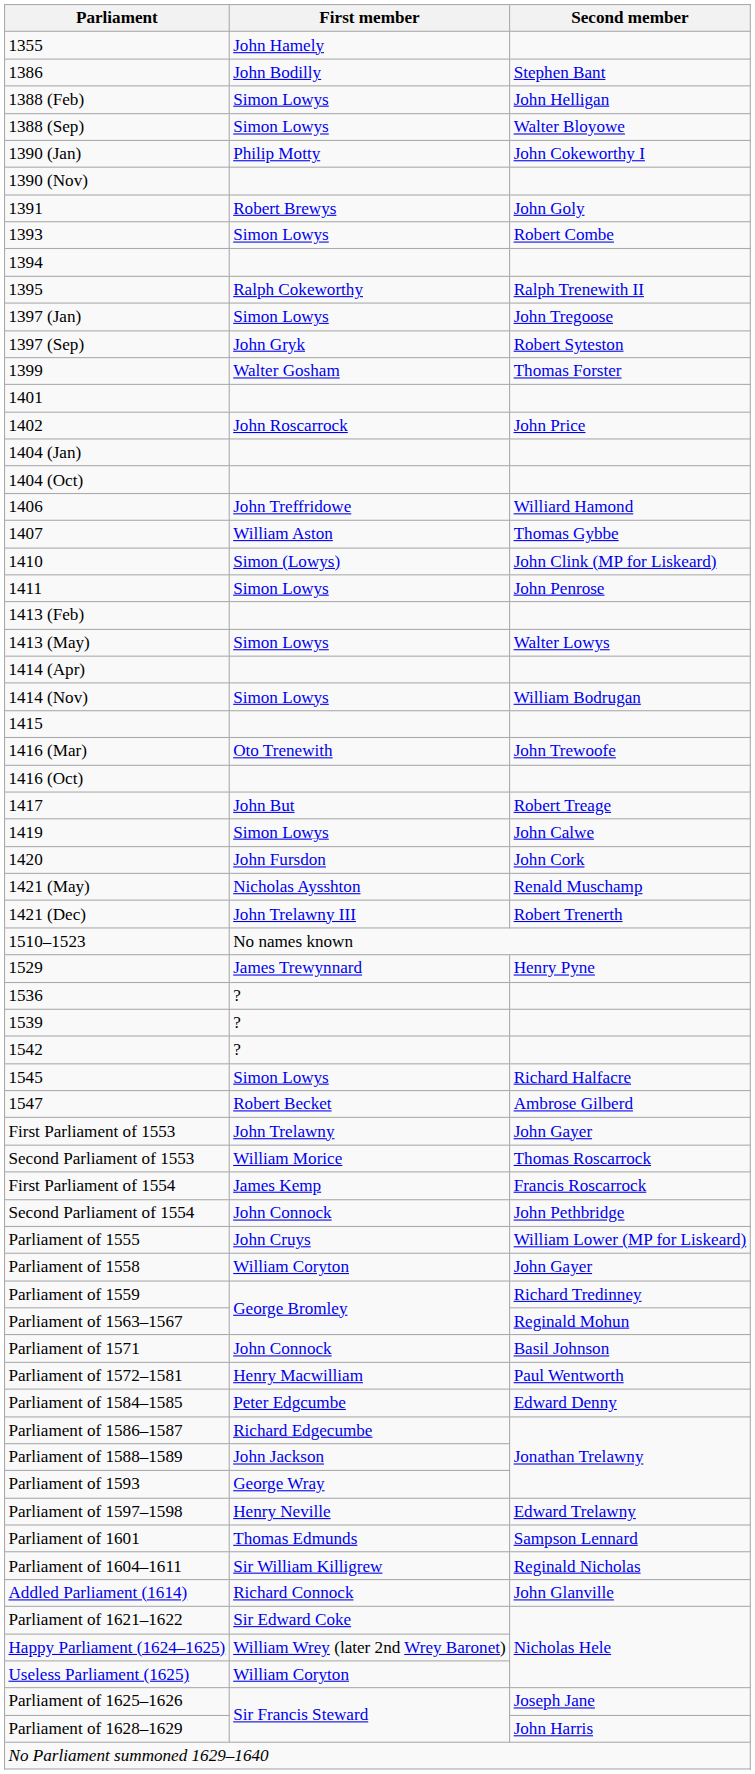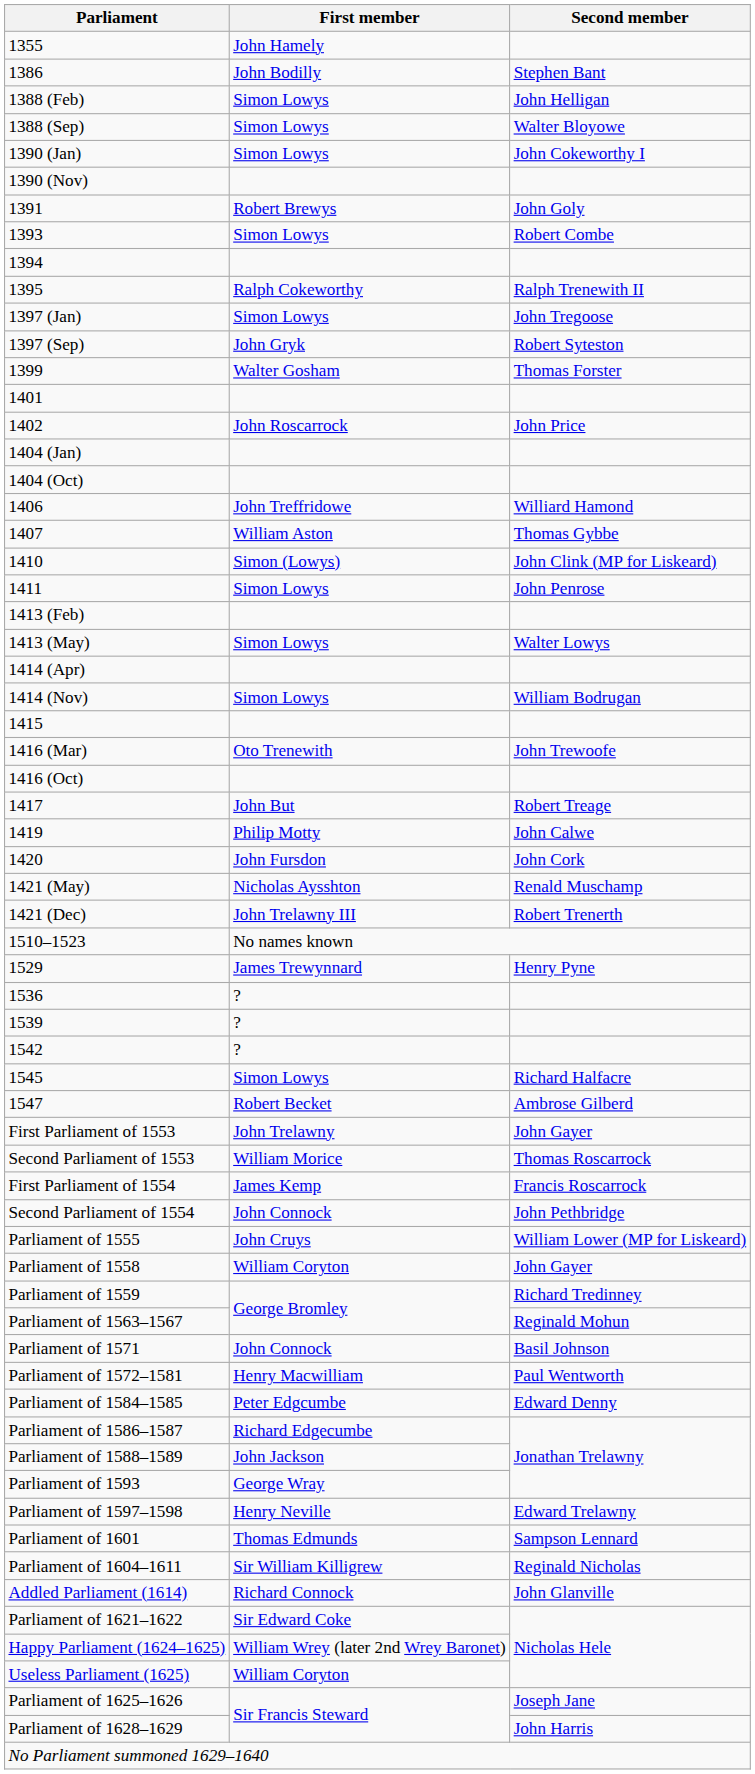1390 (Jan) | First member: Philip Motty -> Simon Lowys
1419 | First member: Simon Lowys -> Philip Motty
